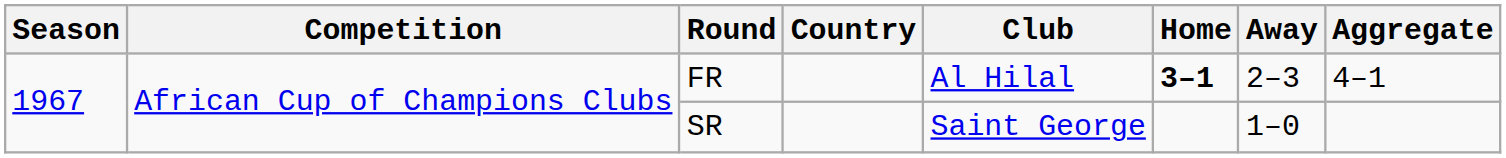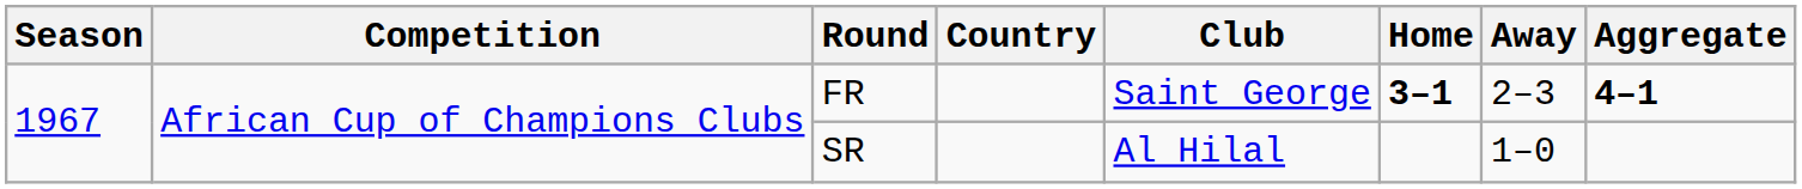FR | Club: Al Hilal -> Saint George
FR | Aggregate: normal -> bold
SR | Club: Saint George -> Al Hilal
